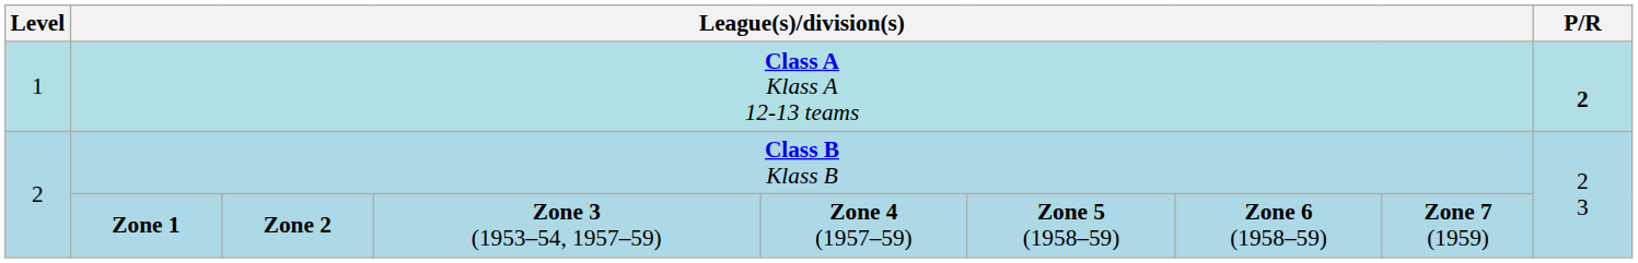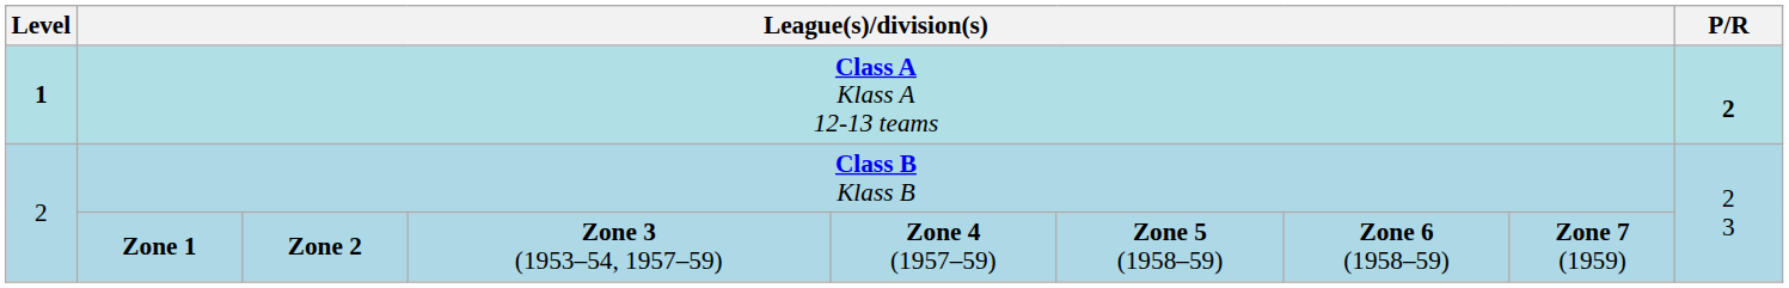Class A Klass A 12-13 teams | Level: normal -> bold
